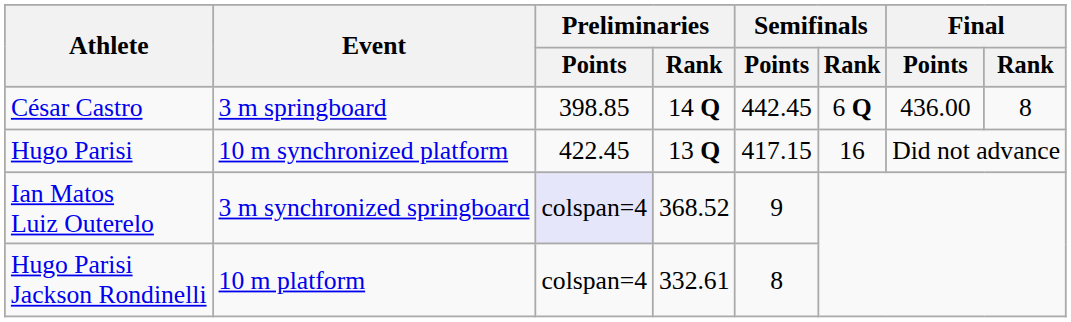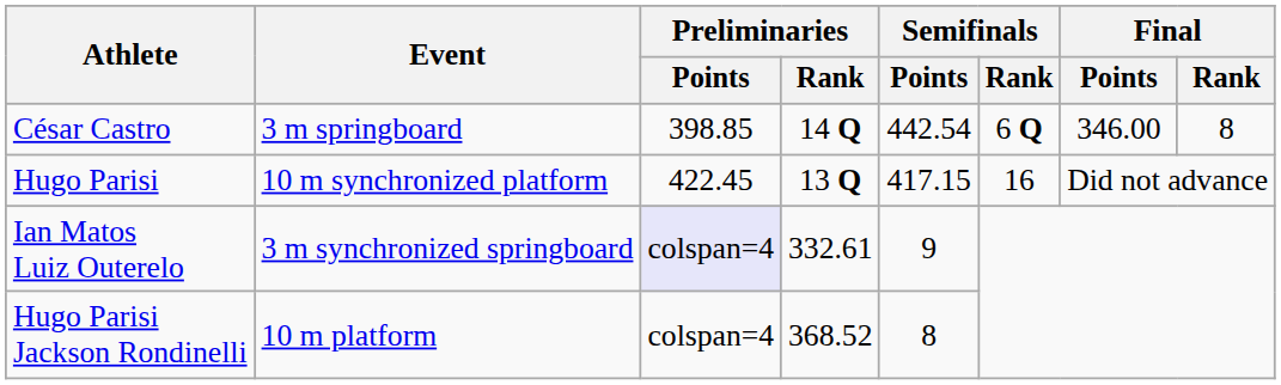César Castro | Semifinals / Points: 442.45 -> 442.54
César Castro | Final / Points: 436.00 -> 346.00
Ian Matos Luiz Outerelo | Preliminaries / Rank: 368.52 -> 332.61
Hugo Parisi Jackson Rondinelli | Preliminaries / Rank: 332.61 -> 368.52
